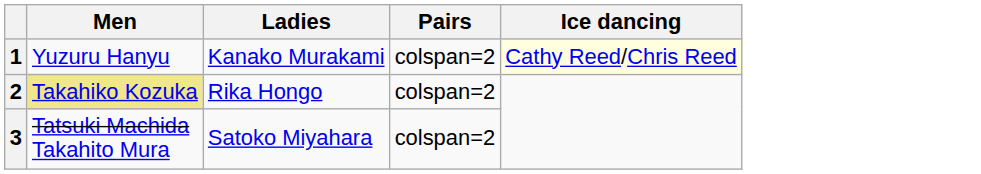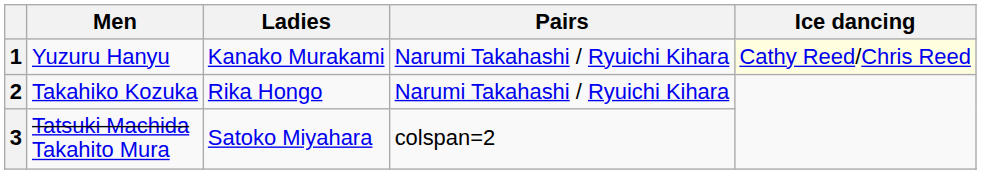1 | Pairs: colspan=2 -> Narumi Takahashi / Ryuichi Kihara
2 | Men: khaki background -> no background
2 | Pairs: colspan=2 -> Narumi Takahashi / Ryuichi Kihara
